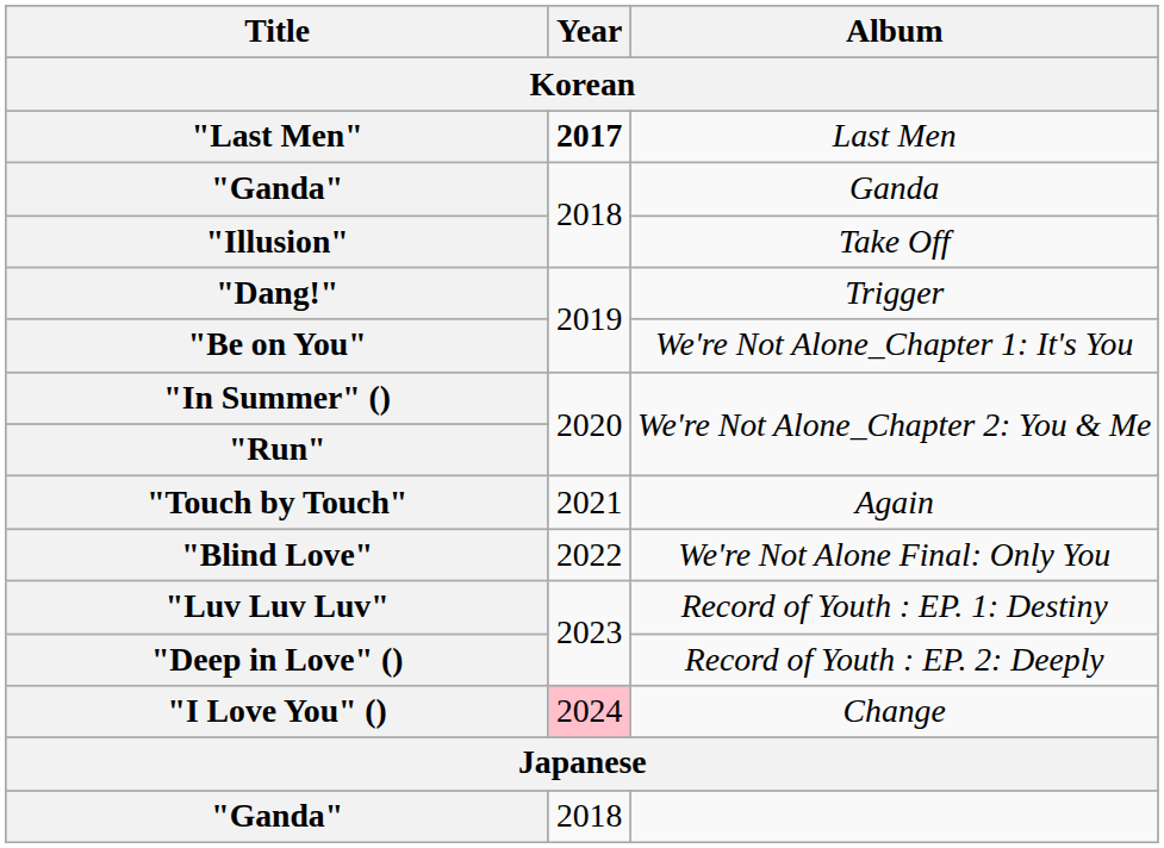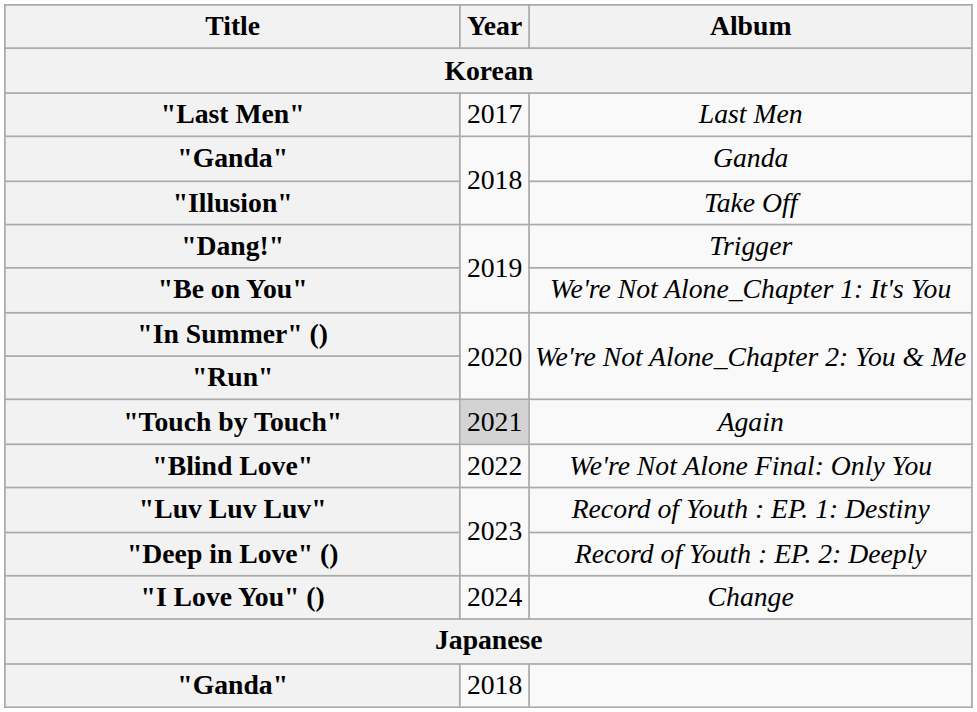"Last Men" | Year: bold -> normal
"Touch by Touch" | Year: no background -> lightgrey background
"I Love You" () | Year: pink background -> no background
